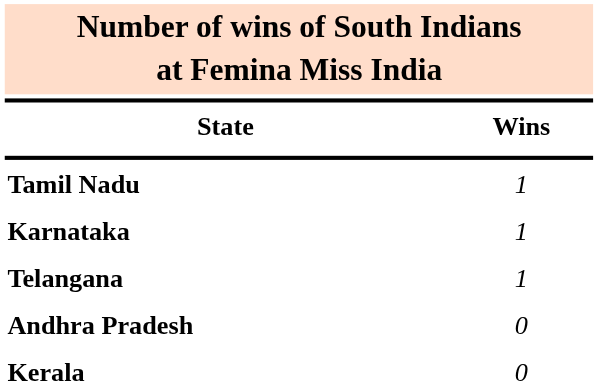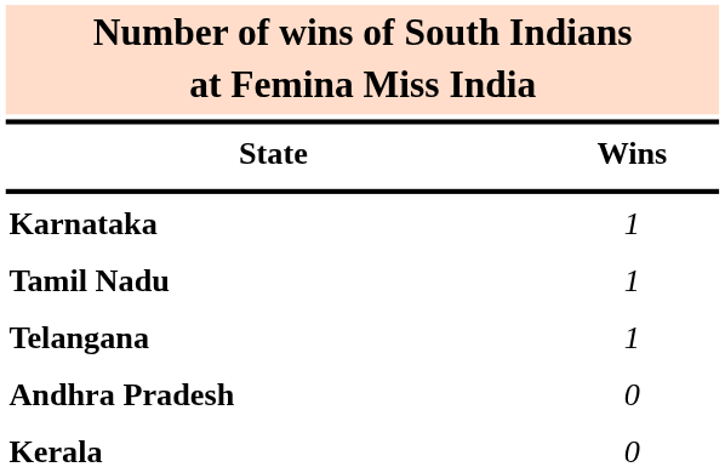row 3 | column 1: Tamil Nadu -> Karnataka
row 4 | column 1: Karnataka -> Tamil Nadu
